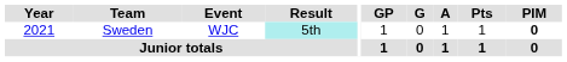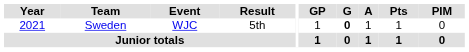Sweden | Result: paleturquoise background -> no background
Sweden | G: normal -> bold
Sweden | PIM: bold -> normal
